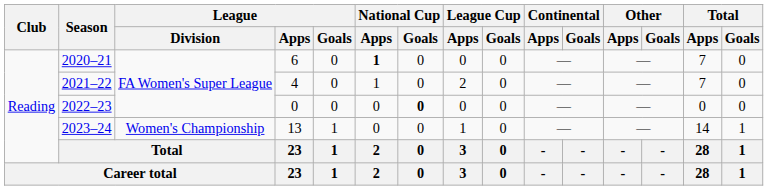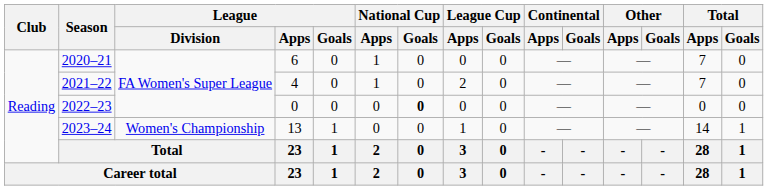2020–21 | National Cup / Apps: bold -> normal
